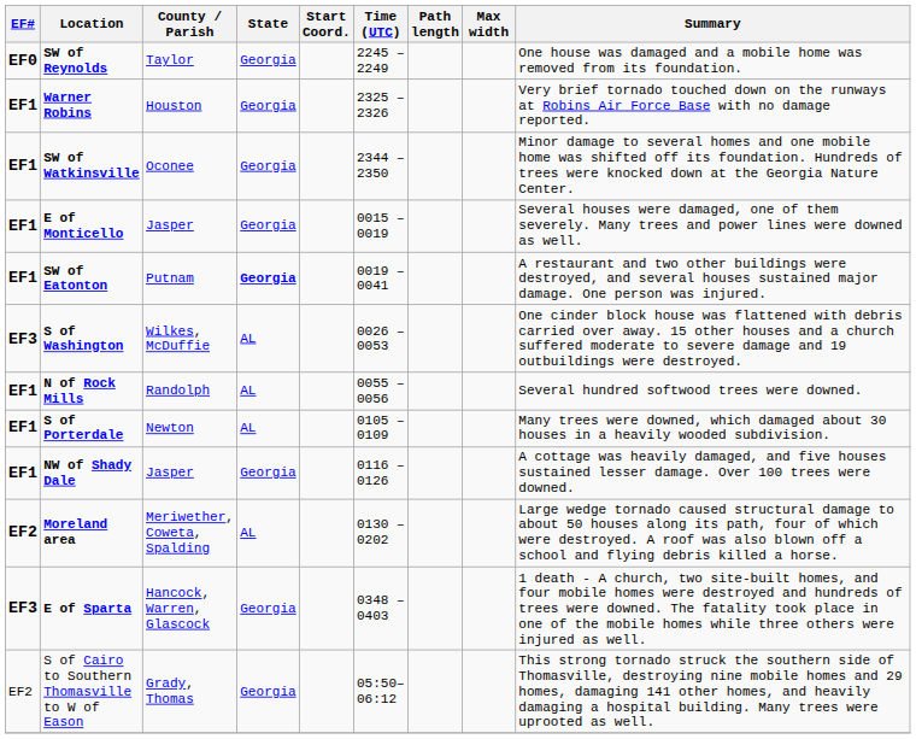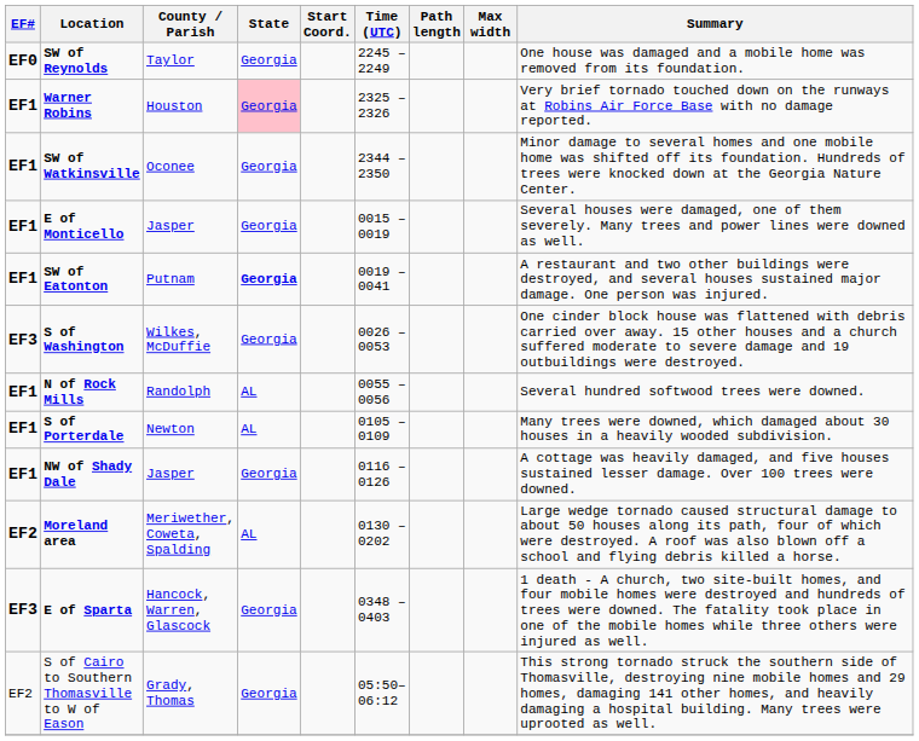Warner Robins | State: no background -> pink background
S of Washington | State: AL -> Georgia
